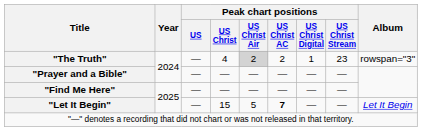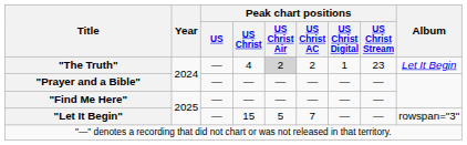"The Truth" | Album: rowspan="3" -> Let It Begin
"Let It Begin" | Peak chart positions / US Christ AC: bold -> normal
"Let It Begin" | Album: Let It Begin -> rowspan="3"
